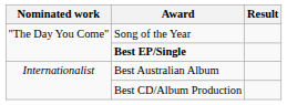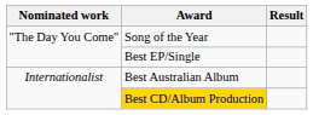Best EP/Single | Award: bold -> normal
Best CD/Album Production | Award: no background -> gold background
